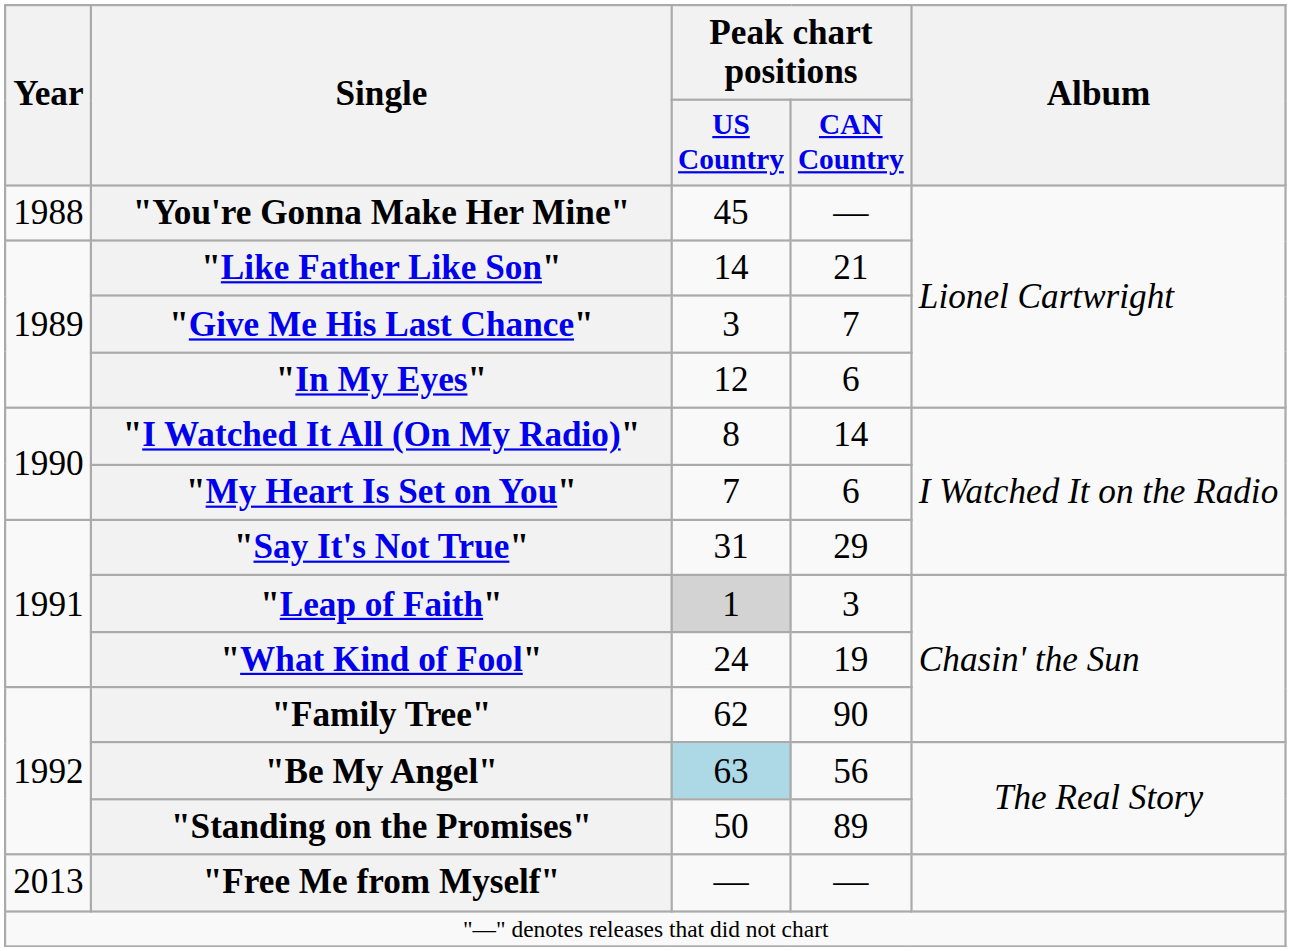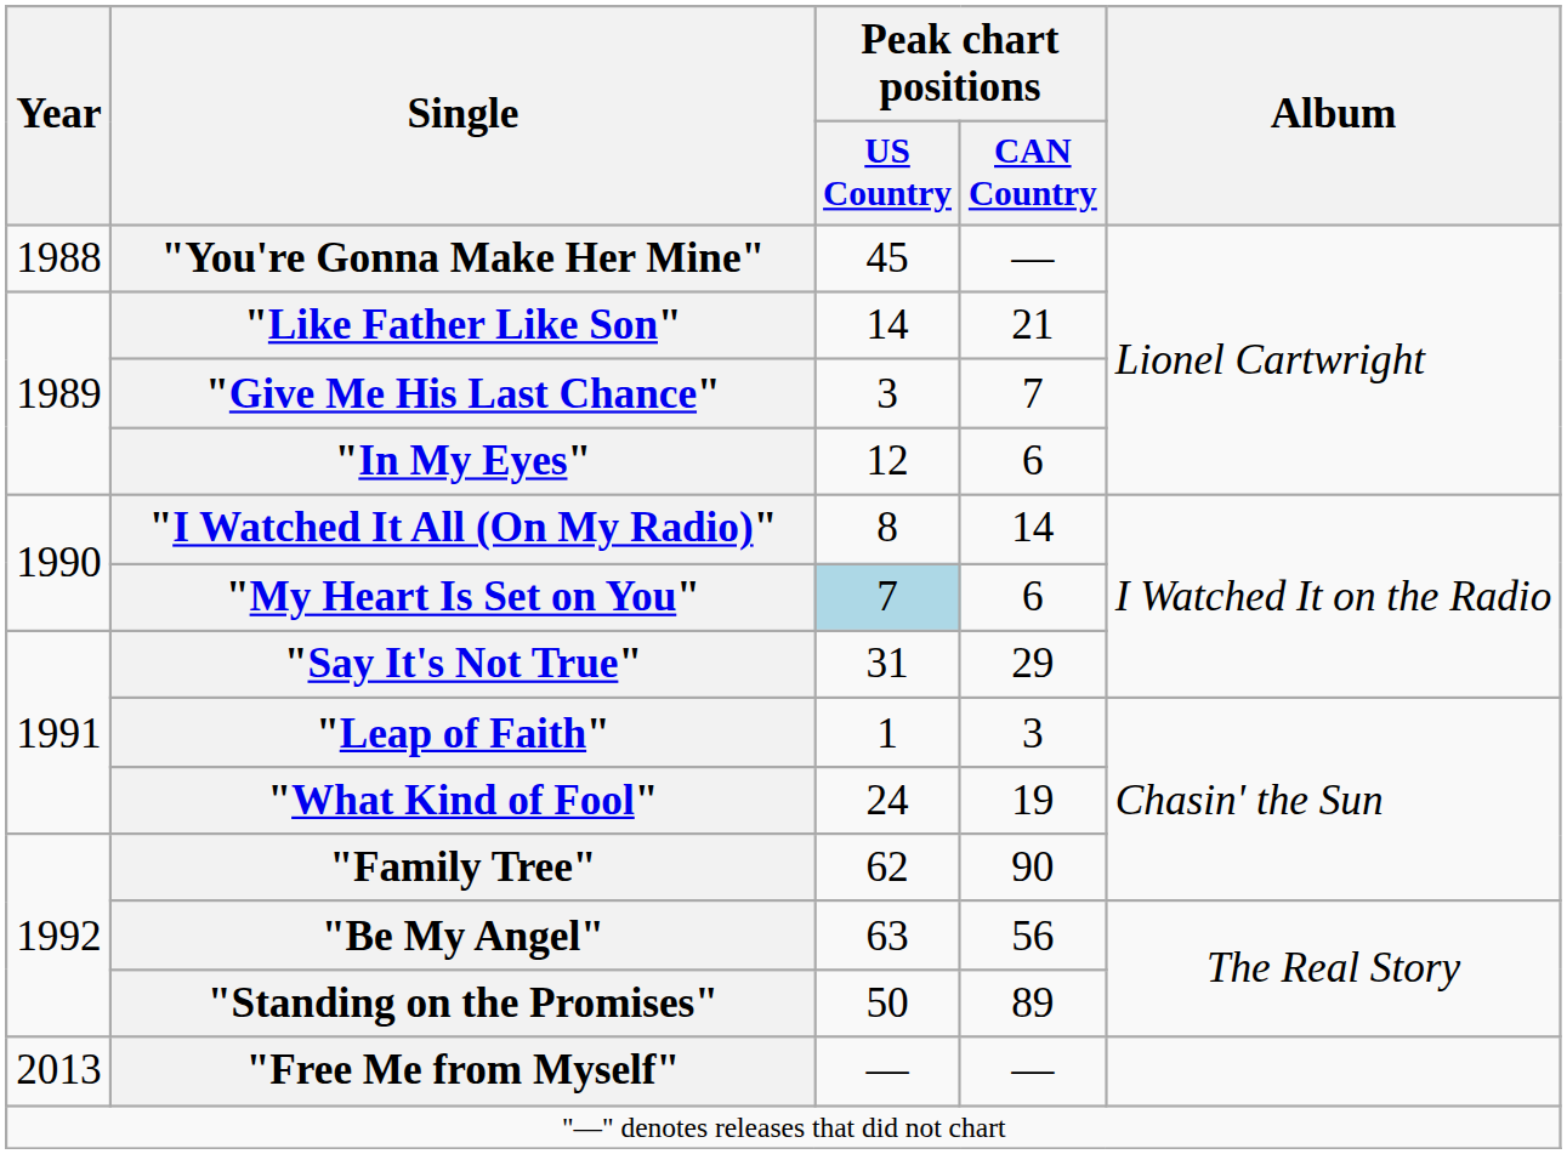"My Heart Is Set on You" | Peak chart positions / US Country: no background -> lightblue background
"Leap of Faith" | Peak chart positions / US Country: lightgrey background -> no background
"Be My Angel" | Peak chart positions / US Country: lightblue background -> no background
